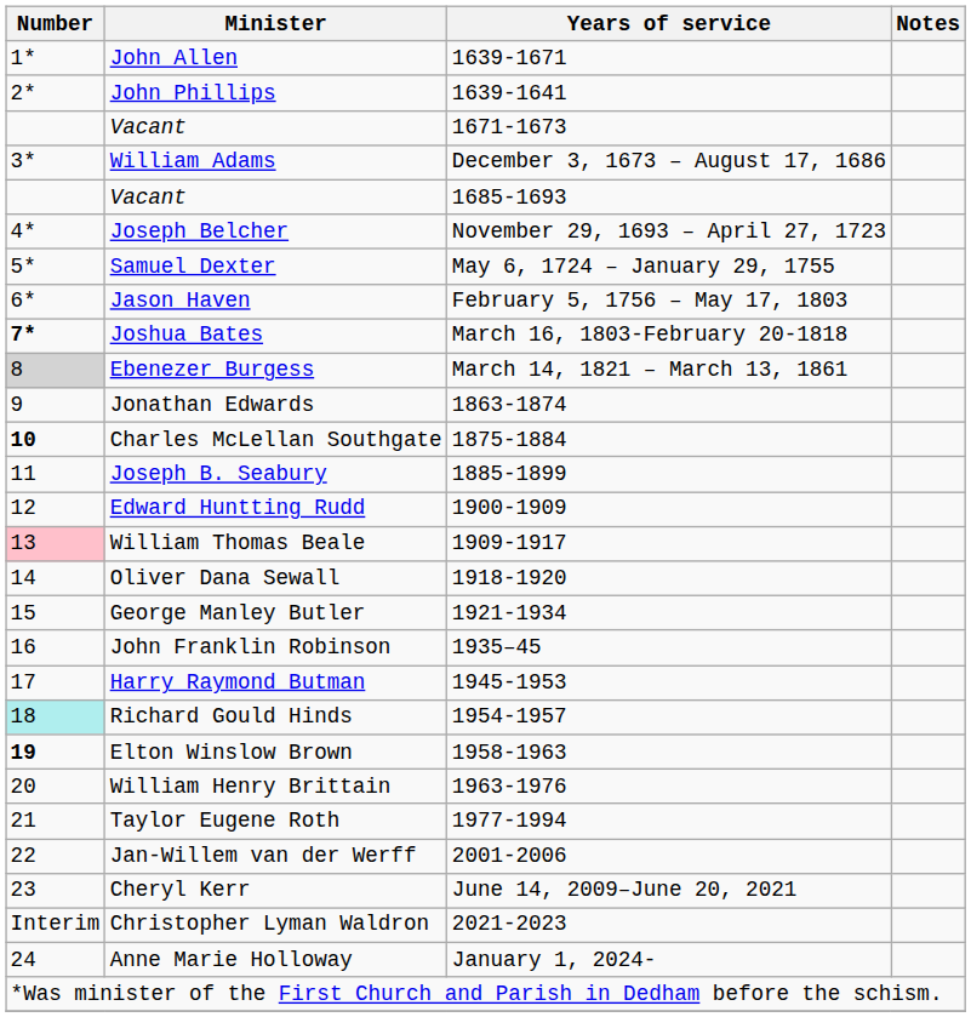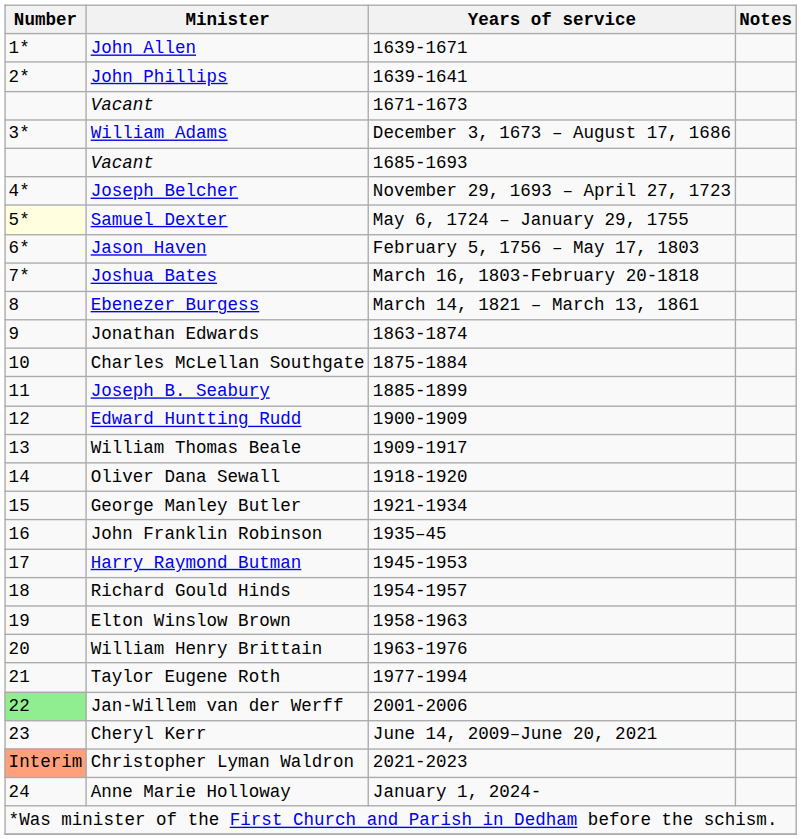Samuel Dexter | Number: no background -> lightyellow background
Joshua Bates | Number: bold -> normal
Ebenezer Burgess | Number: lightgrey background -> no background
Charles McLellan Southgate | Number: bold -> normal
William Thomas Beale | Number: pink background -> no background
Richard Gould Hinds | Number: paleturquoise background -> no background
Elton Winslow Brown | Number: bold -> normal
Jan-Willem van der Werff | Number: no background -> lightgreen background
Christopher Lyman Waldron | Number: no background -> lightsalmon background
